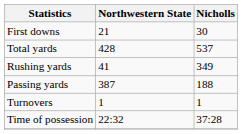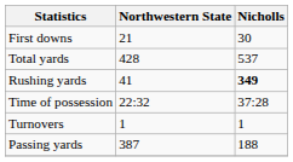Rushing yards | Nicholls: normal -> bold
rows swapped: Passing yards <-> Time of possession
